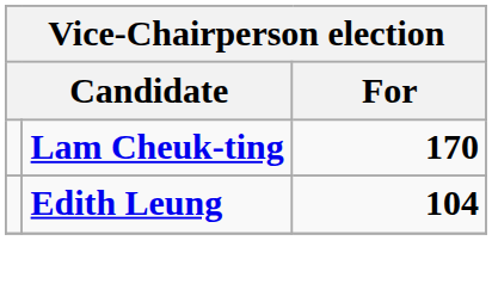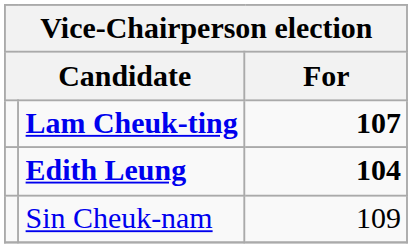Lam Cheuk-ting | For: 170 -> 107
+ row: Sin Cheuk-nam | 109
